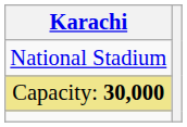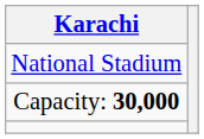Capacity: 30,000 | Karachi: khaki background -> no background
